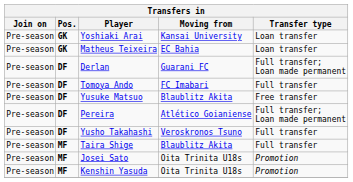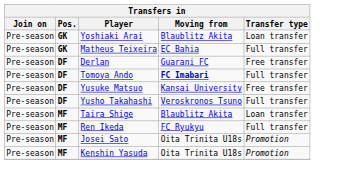Yoshiaki Arai | Moving from: Kansai University -> Blaublitz Akita
Matheus Teixeira | Transfer type: Loan transfer -> Full transfer
Derlan | Transfer type: Full transfer; Loan made permanent -> Free transfer
Tomoya Ando | Moving from: normal -> bold
Yusuke Matsuo | Moving from: Blaublitz Akita -> Kansai University
- row: Pre-season | DF | Pereira | Atlético Goianiense | Full transfer; Loan made permanent
Taira Shige | Transfer type: Full transfer -> Loan transfer
+ row: Pre-season | MF | Ren Ikeda | FC Ryukyu | Full transfer
